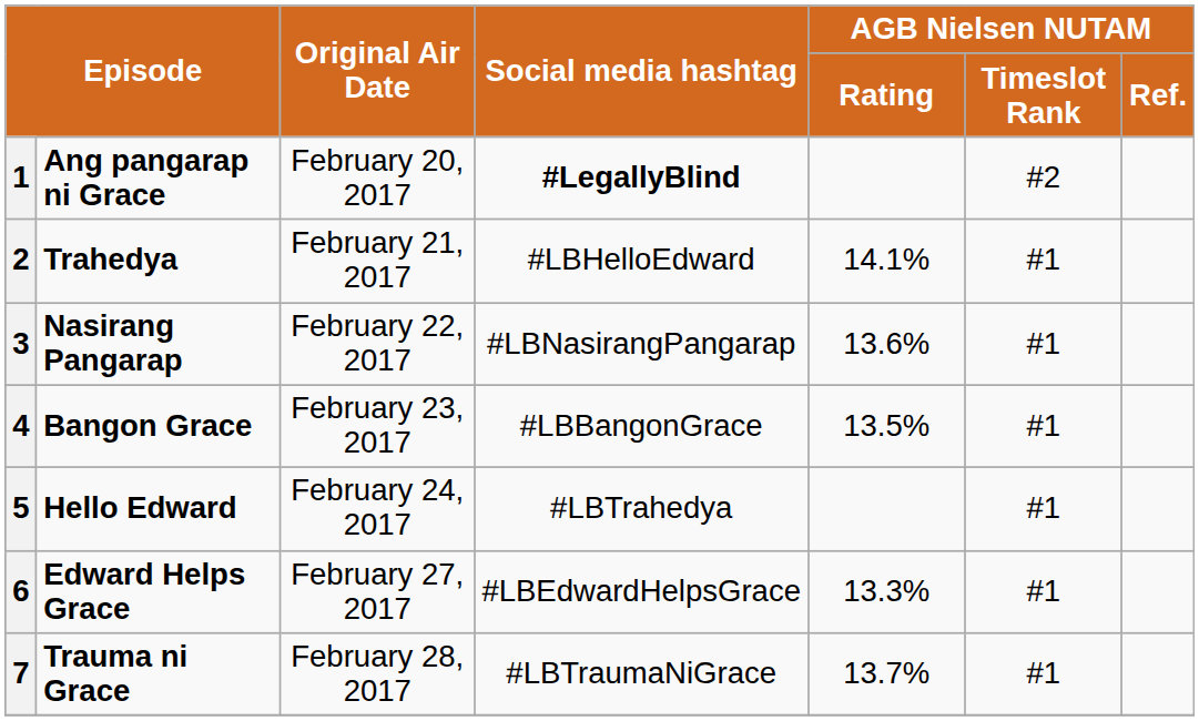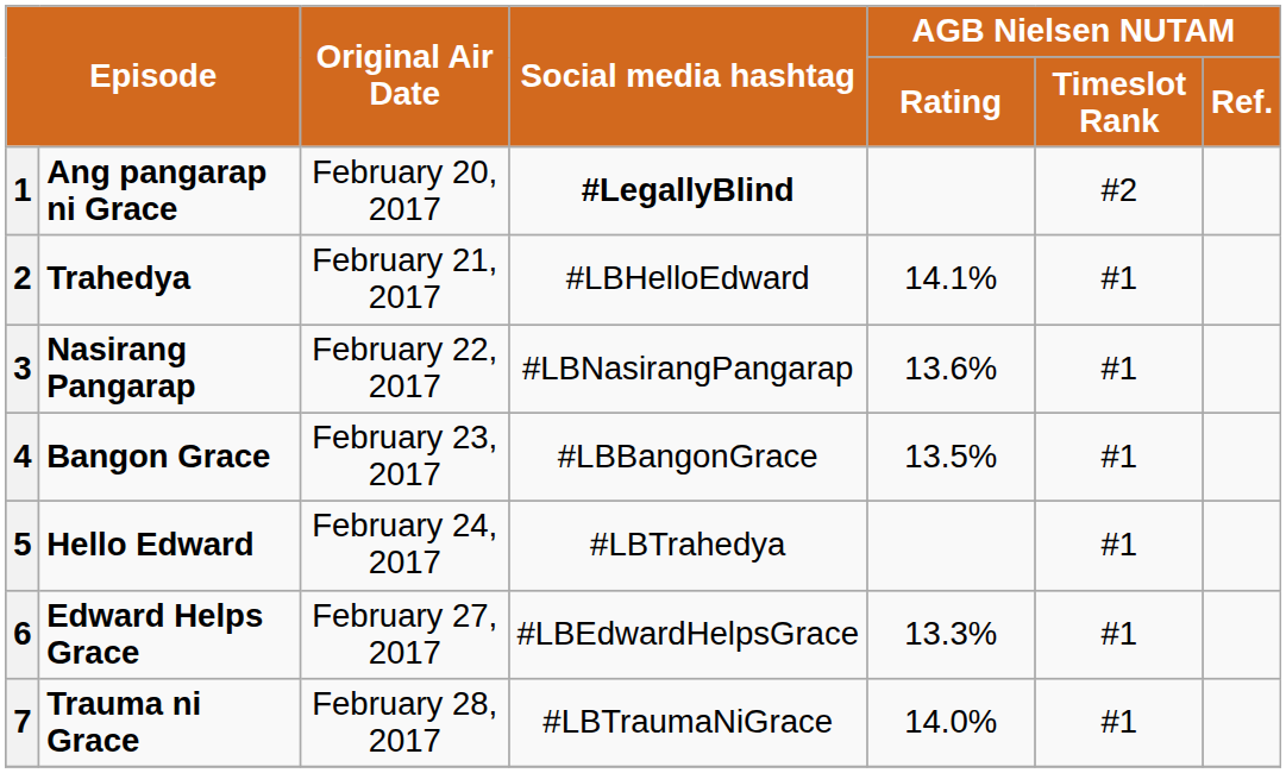7 | AGB Nielsen NUTAM / Rating: 13.7% -> 14.0%
